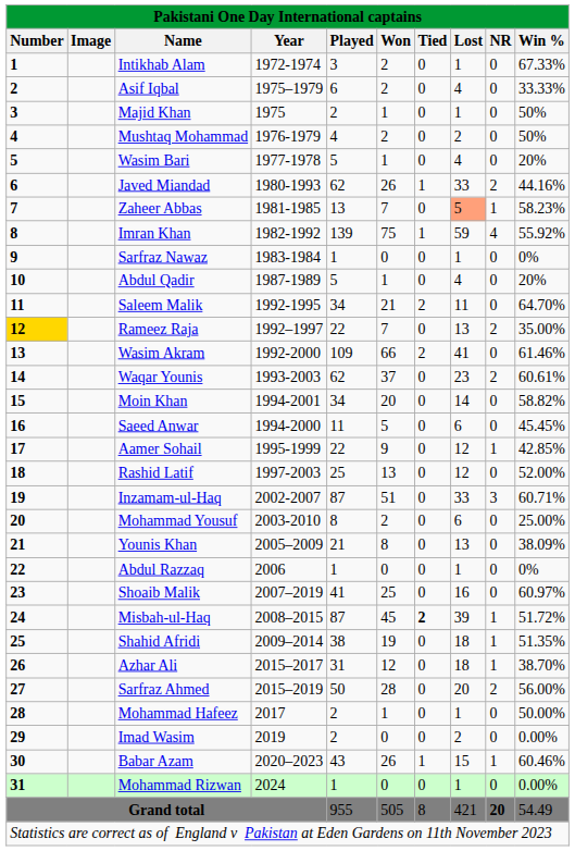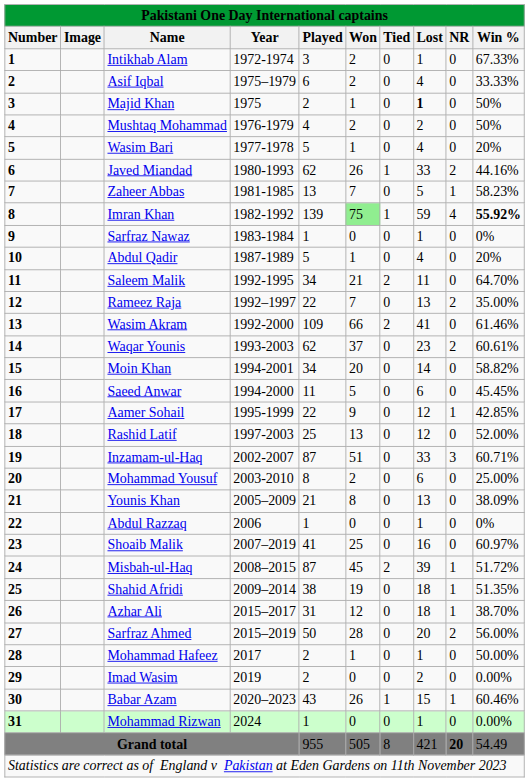Majid Khan | Lost: normal -> bold
Zaheer Abbas | Lost: lightsalmon background -> no background
Imran Khan | Won: no background -> lightgreen background
Imran Khan | Win %: normal -> bold
Rameez Raja | Number: gold background -> no background
Misbah-ul-Haq | Tied: bold -> normal
